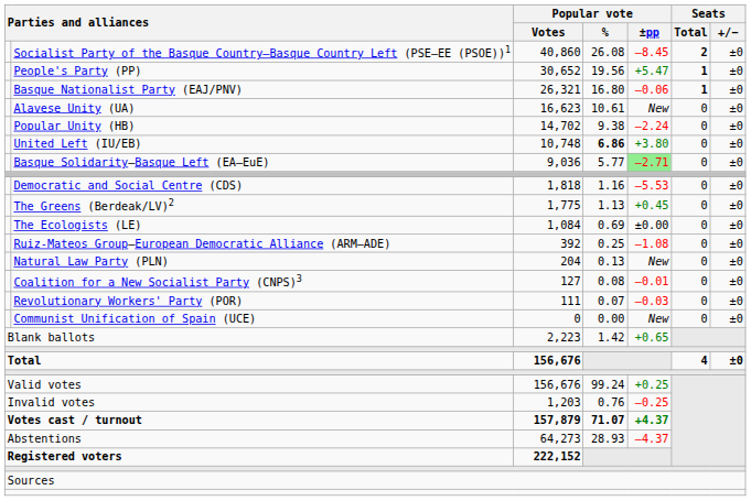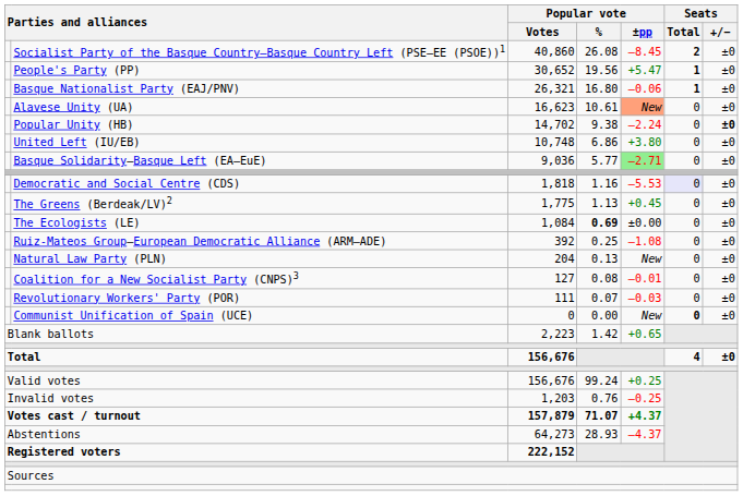Alavese Unity (UA) | Popular vote / ±pp: no background -> lightsalmon background
Popular Unity (HB) | Seats / +/−: normal -> bold
United Left (IU/EB) | Popular vote / %: bold -> normal
Democratic and Social Centre (CDS) | Seats / Total: no background -> lavender background
The Ecologists (LE) | Popular vote / %: normal -> bold
Communist Unification of Spain (UCE) | Seats / Total: normal -> bold
